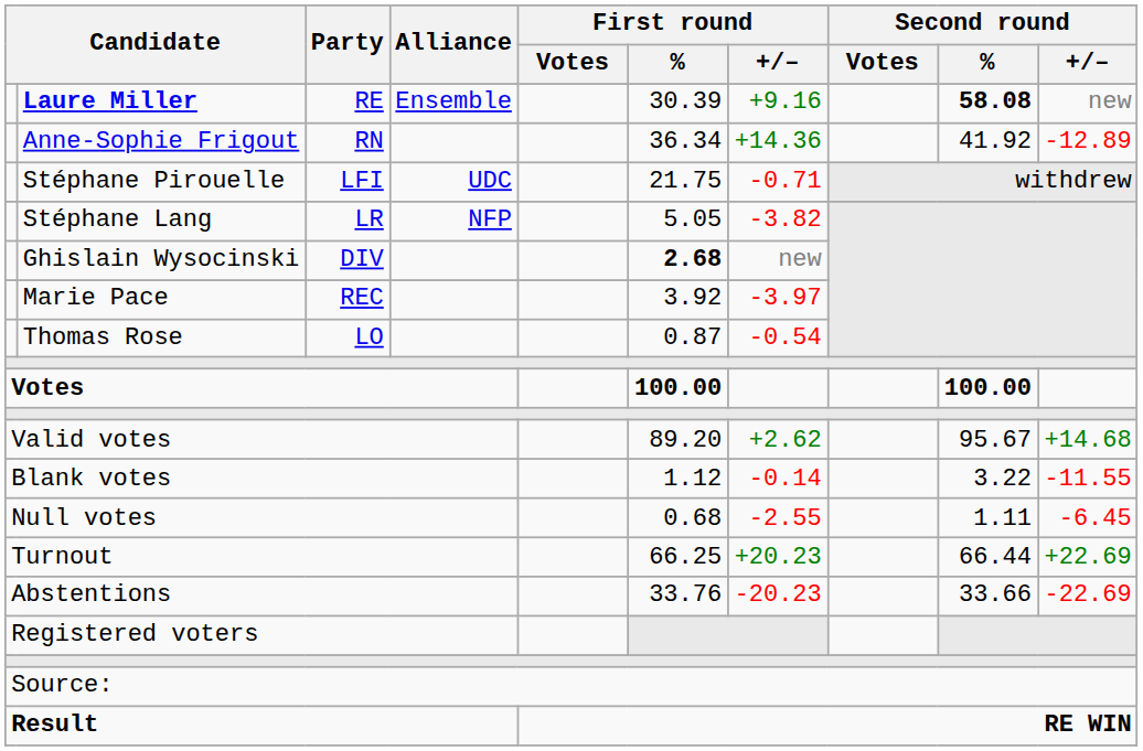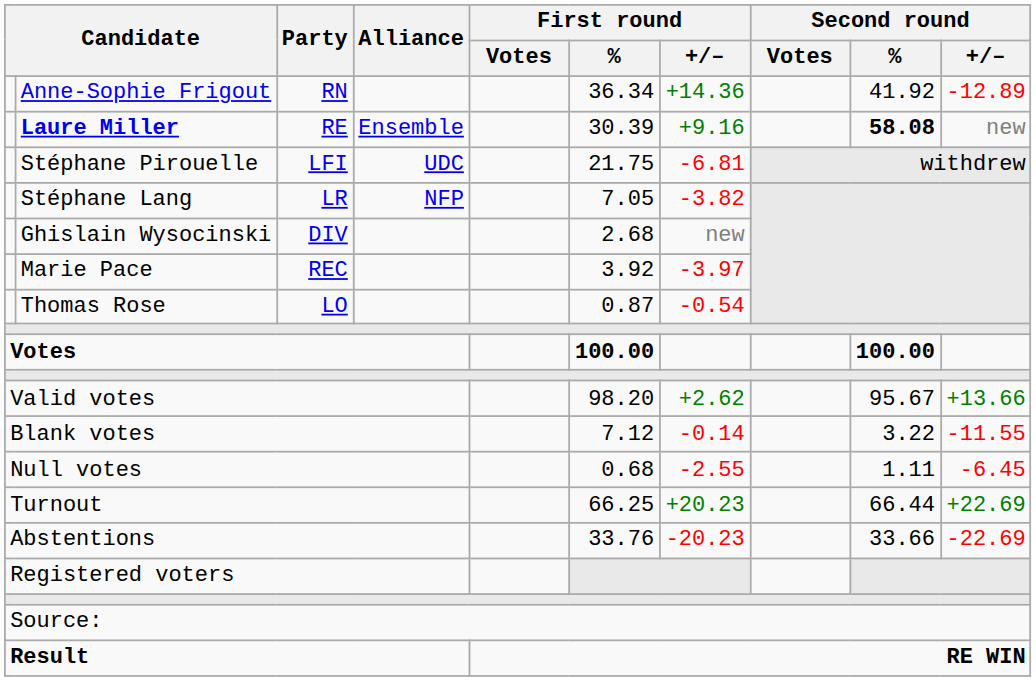rows swapped: Anne-Sophie Frigout <-> Laure Miller
Stéphane Pirouelle | First round / +/–: -0.71 -> -6.81
Stéphane Lang | First round / %: 5.05 -> 7.05
Ghislain Wysocinski | First round / %: bold -> normal
Valid votes | First round / %: 89.20 -> 98.20
Valid votes | Second round / +/–: +14.68 -> +13.66
Blank votes | First round / %: 1.12 -> 7.12
